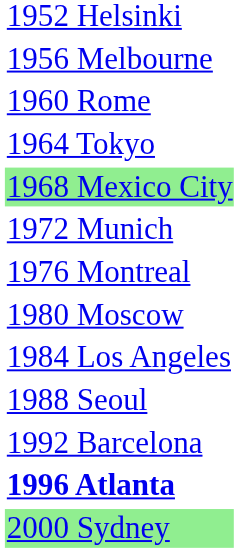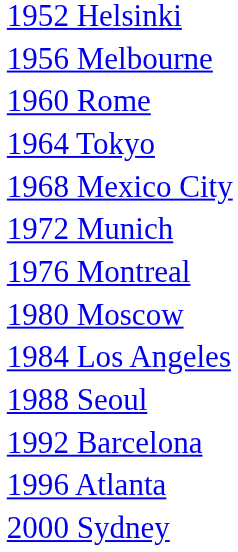1968 Mexico City | column 1: lightgreen background -> no background
1996 Atlanta | column 1: bold -> normal
2000 Sydney | column 1: lightgreen background -> no background
